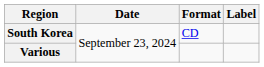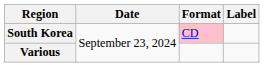South Korea | Format: no background -> pink background
